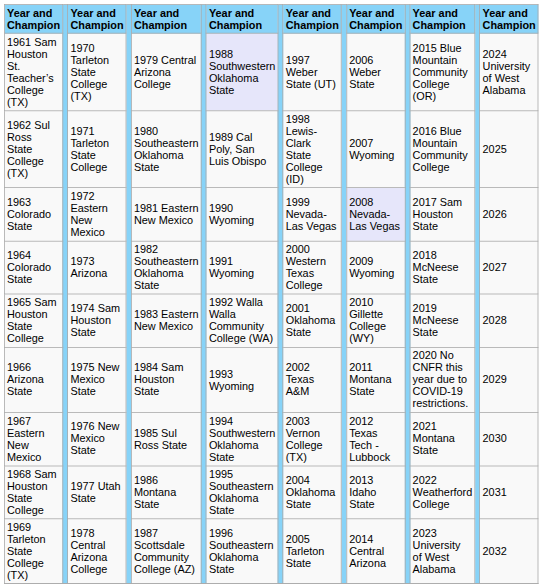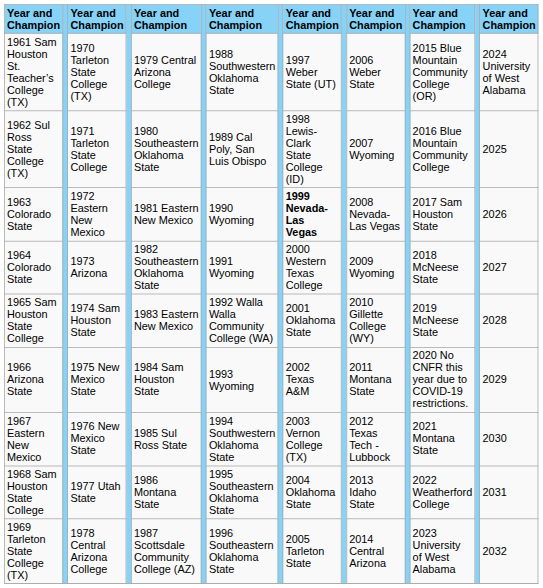1961 Sam Houston St. Teacher’s College (TX) | column 7: lavender background -> no background
1963 Colorado State | column 9: normal -> bold
1963 Colorado State | column 11: lavender background -> no background
